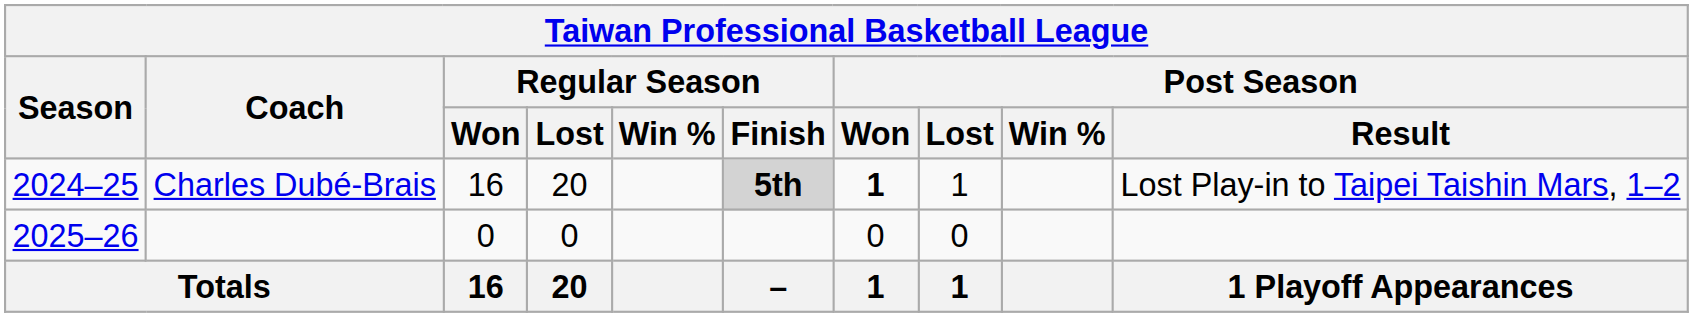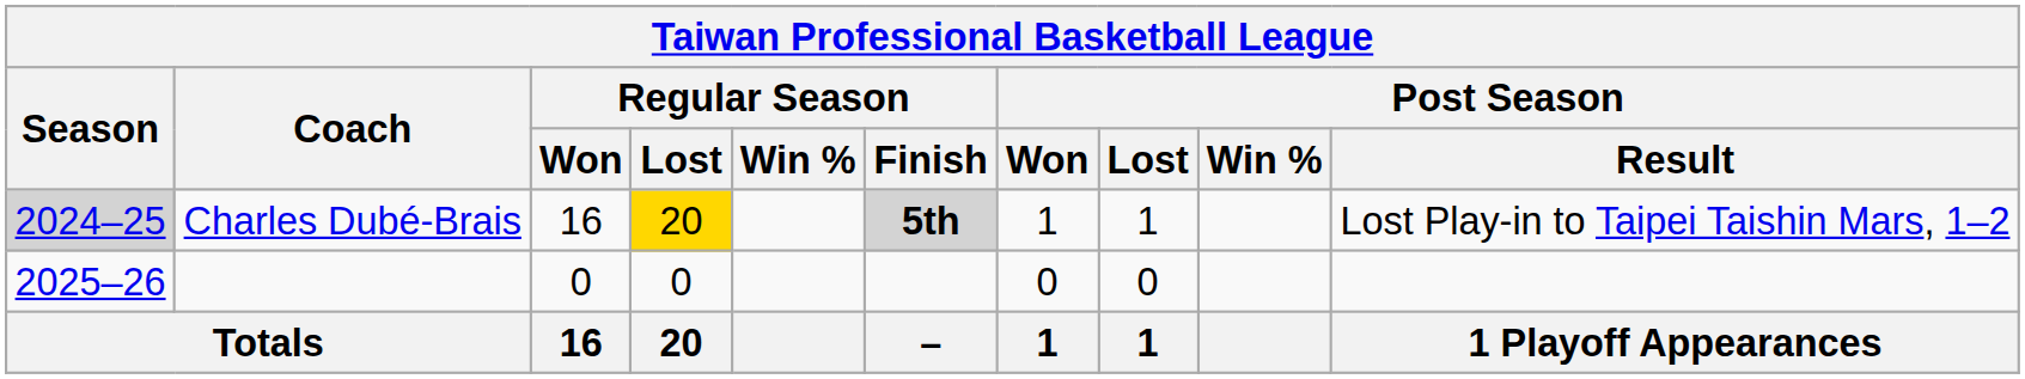Charles Dubé-Brais | Season: no background -> lightgrey background
Charles Dubé-Brais | Regular Season / Lost: no background -> gold background
Charles Dubé-Brais | Post Season / Won: bold -> normal
